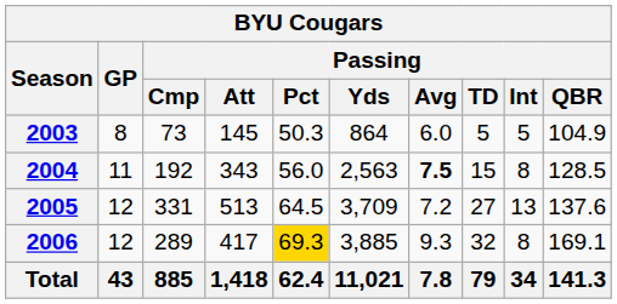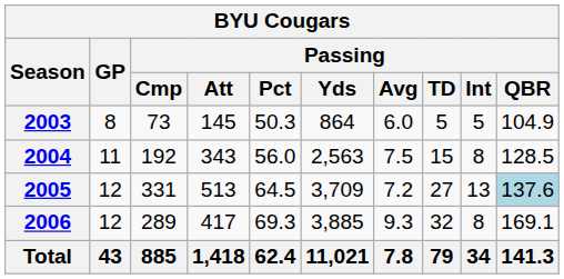2004 | Passing / Avg: bold -> normal
2005 | Passing / QBR: no background -> lightblue background
2006 | Passing / Pct: gold background -> no background
